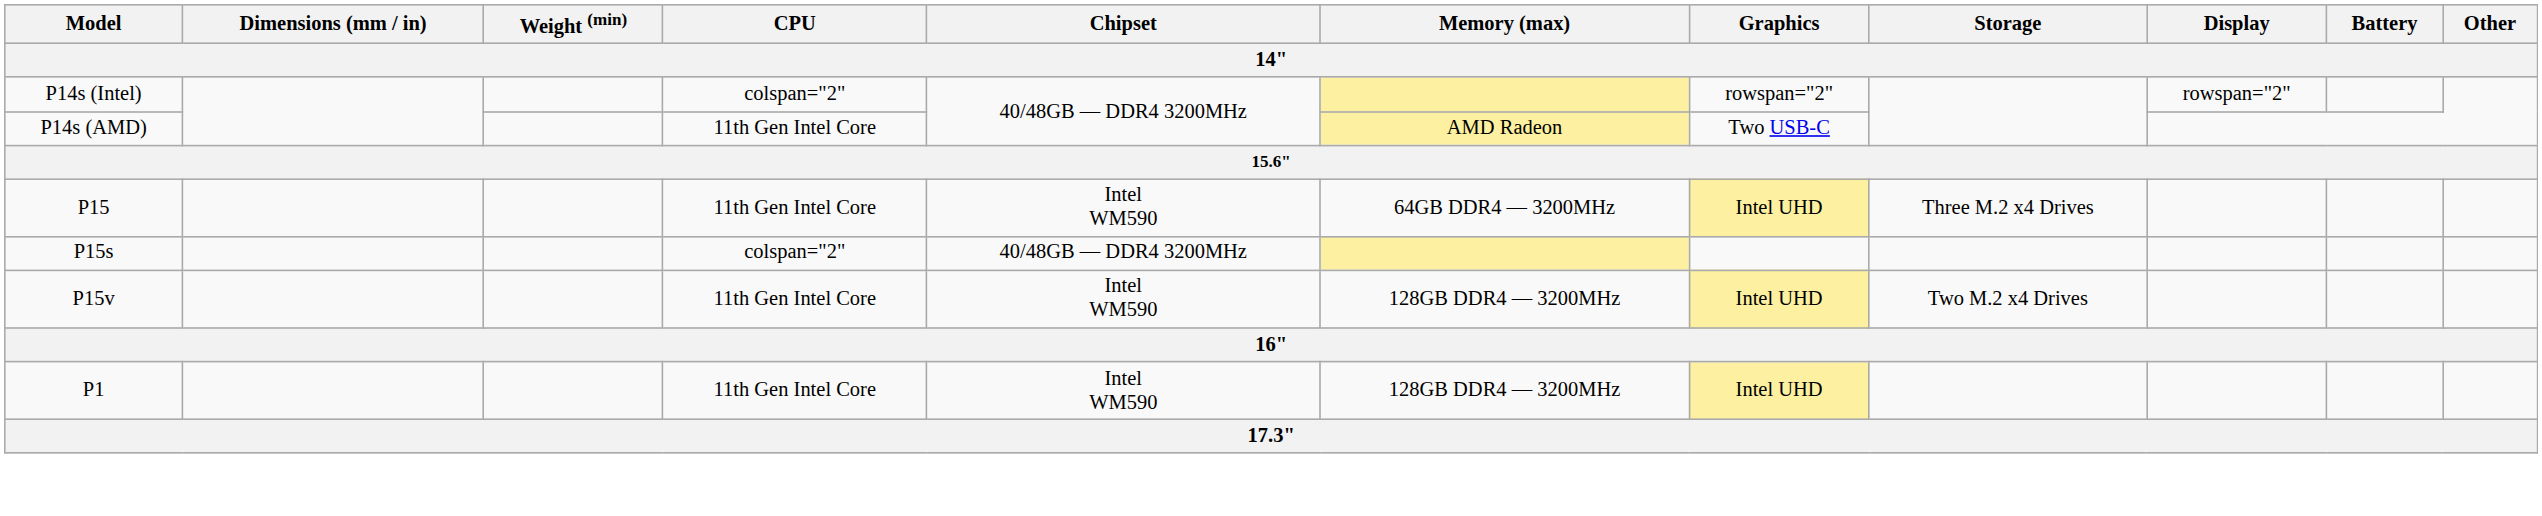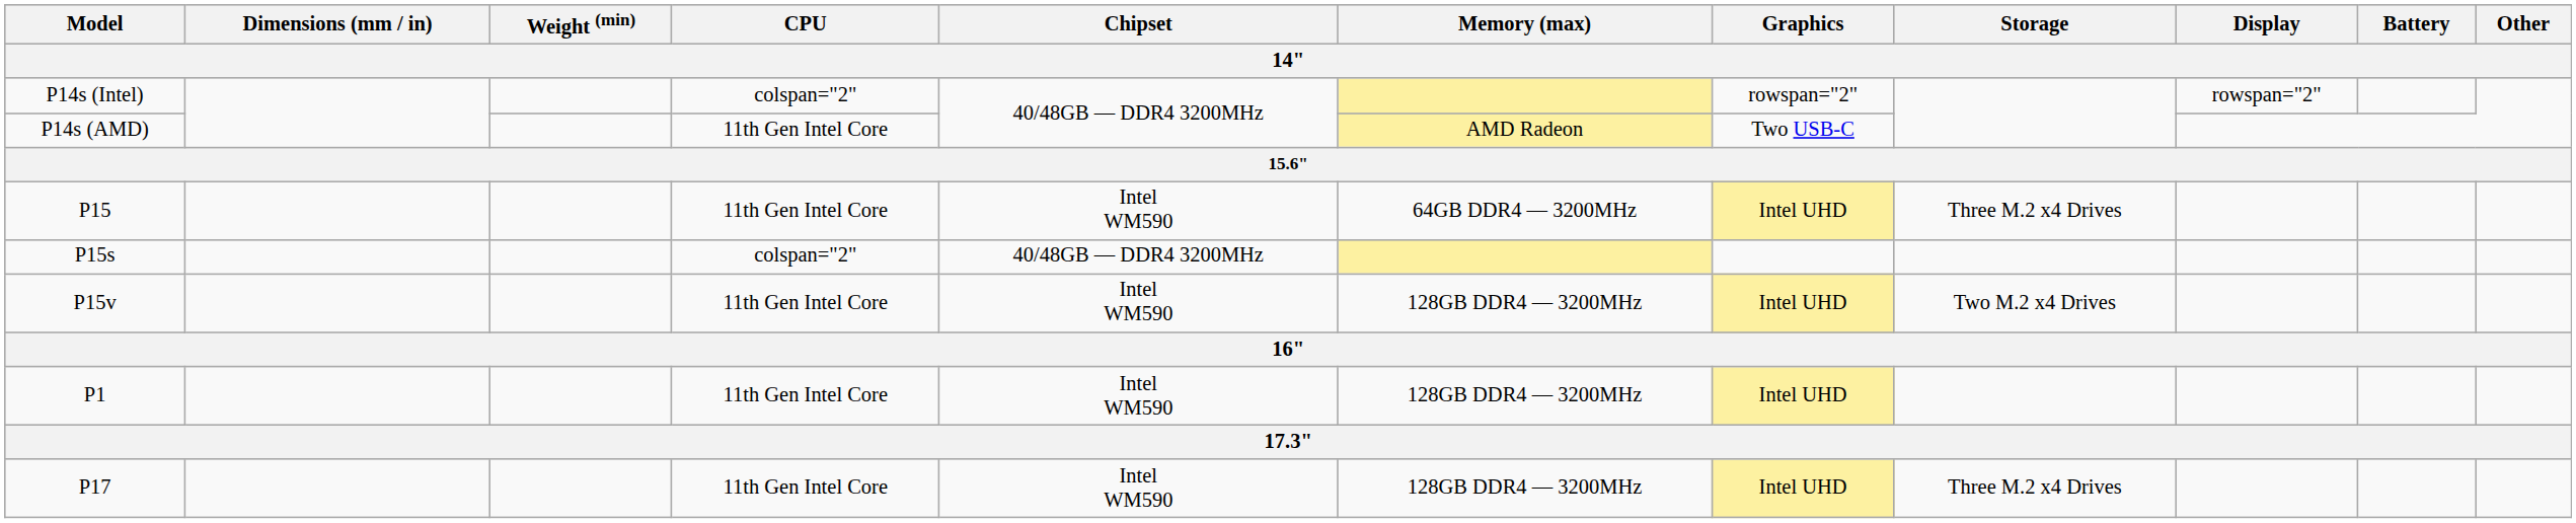+ row: P17 | 11th Gen Intel Core | Intel WM590 | 128GB DDR4 — 3200MHz | Intel UHD | Three M.2 x4 Drives
